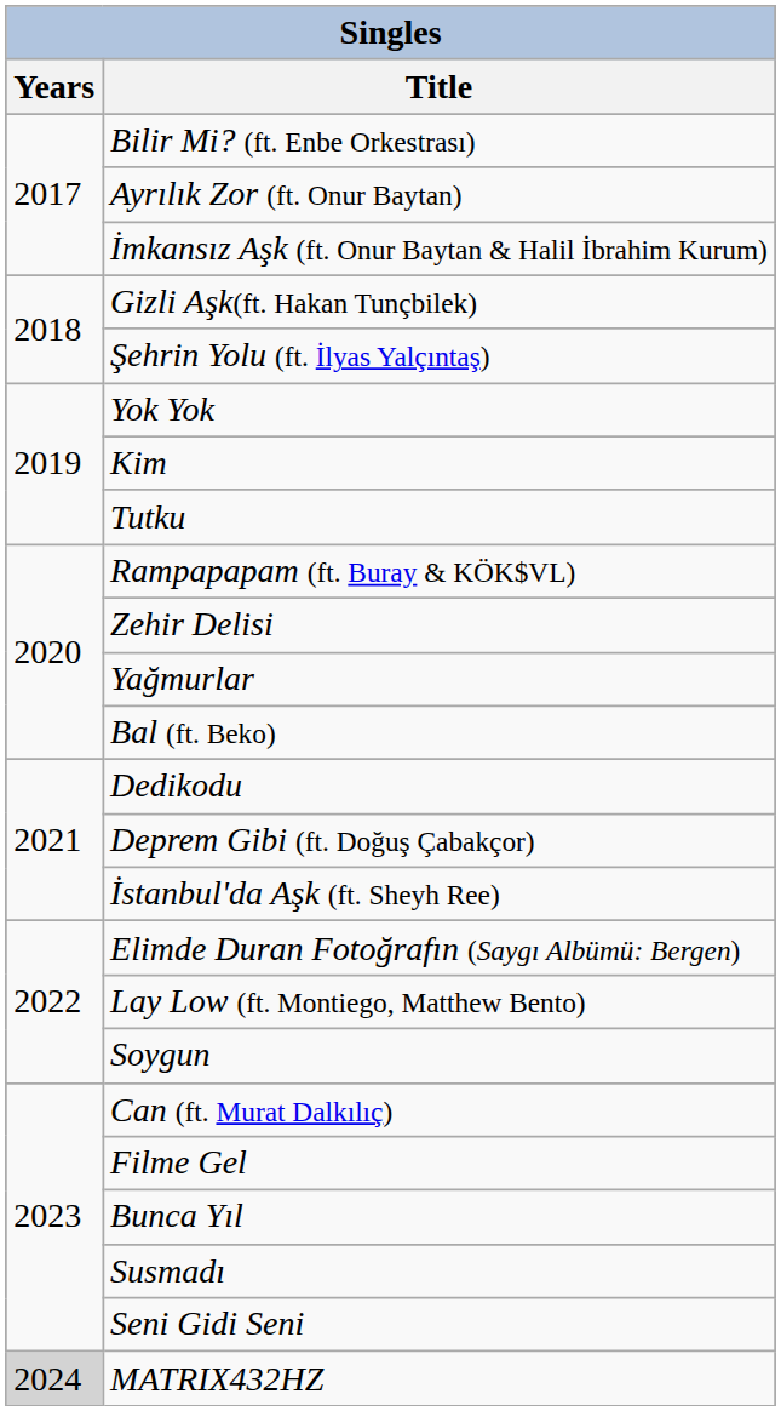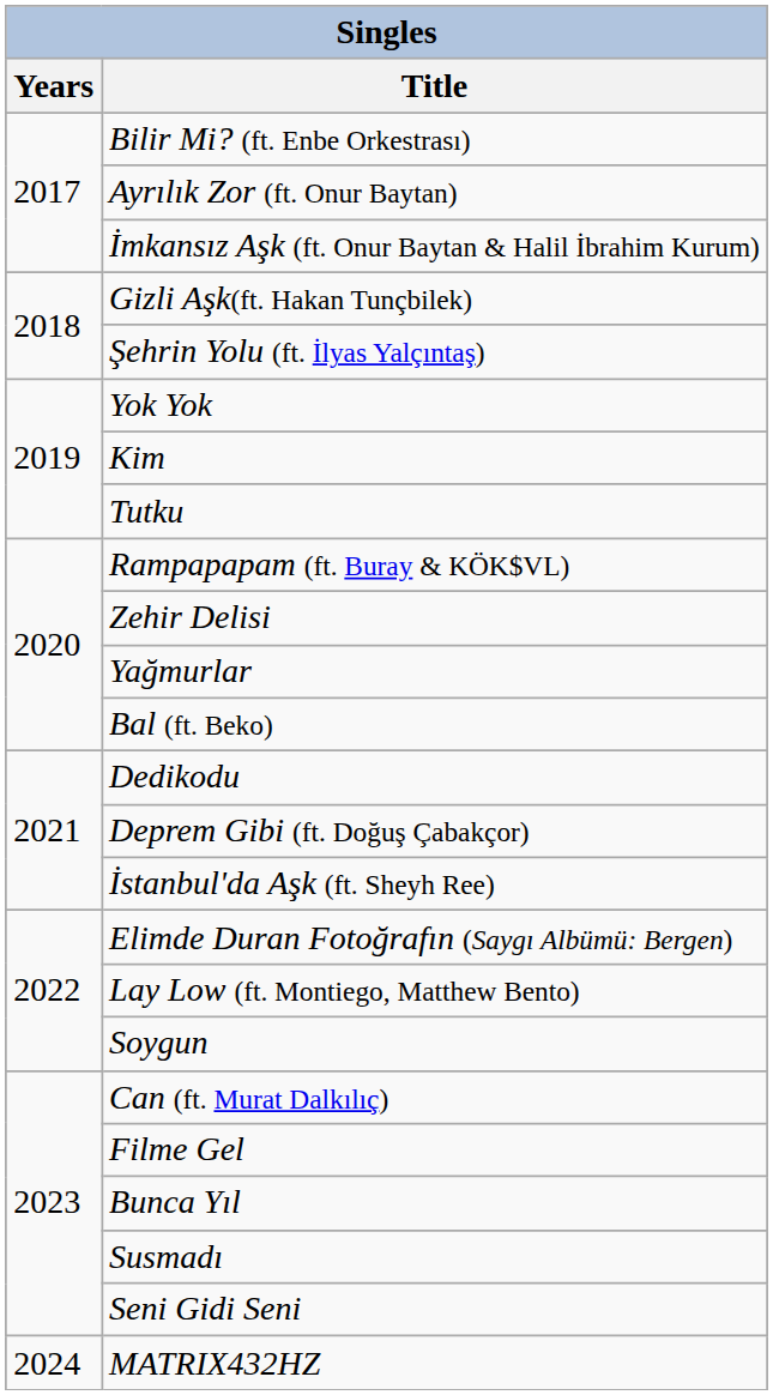MATRIX432HZ | Years: lightgrey background -> no background
